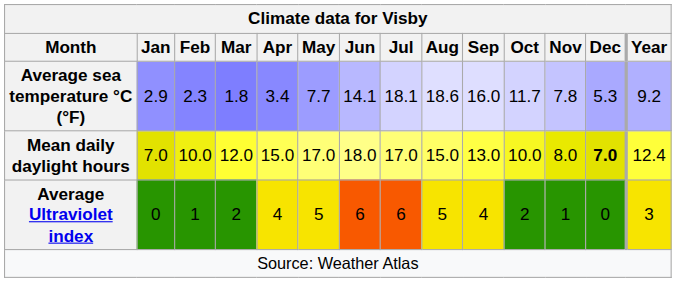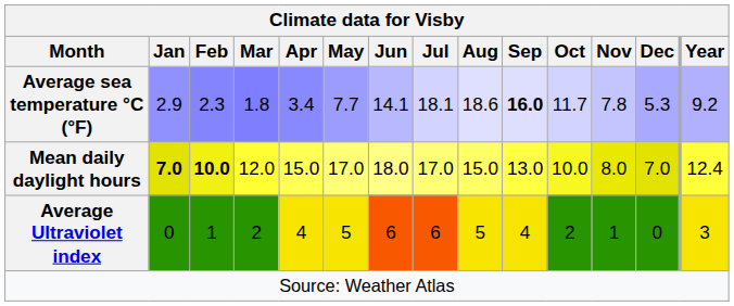row 3 | Sep: normal -> bold
row 4 | Jan: normal -> bold
row 4 | Feb: normal -> bold
row 4 | Dec: bold -> normal
